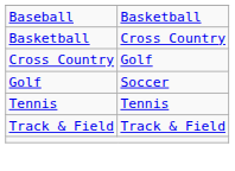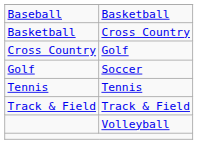+ row: Volleyball
